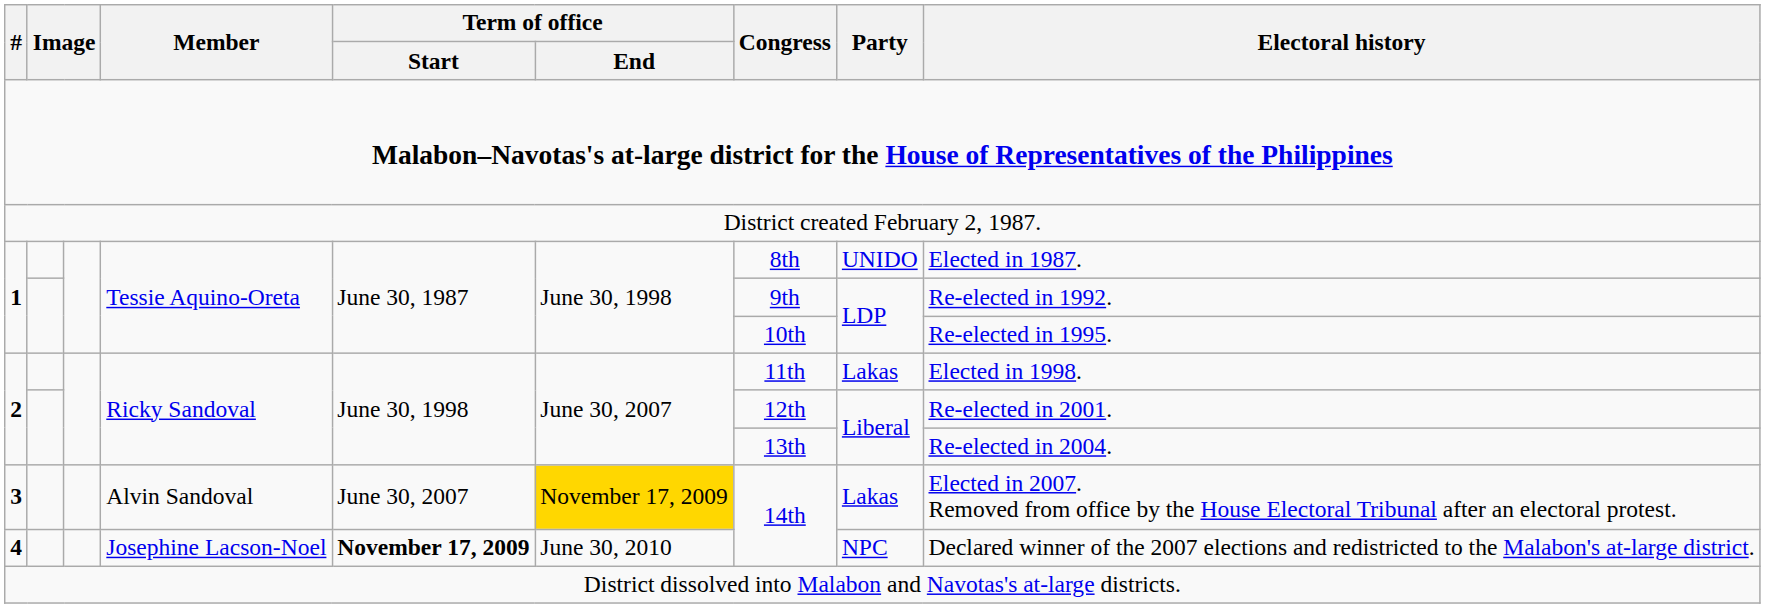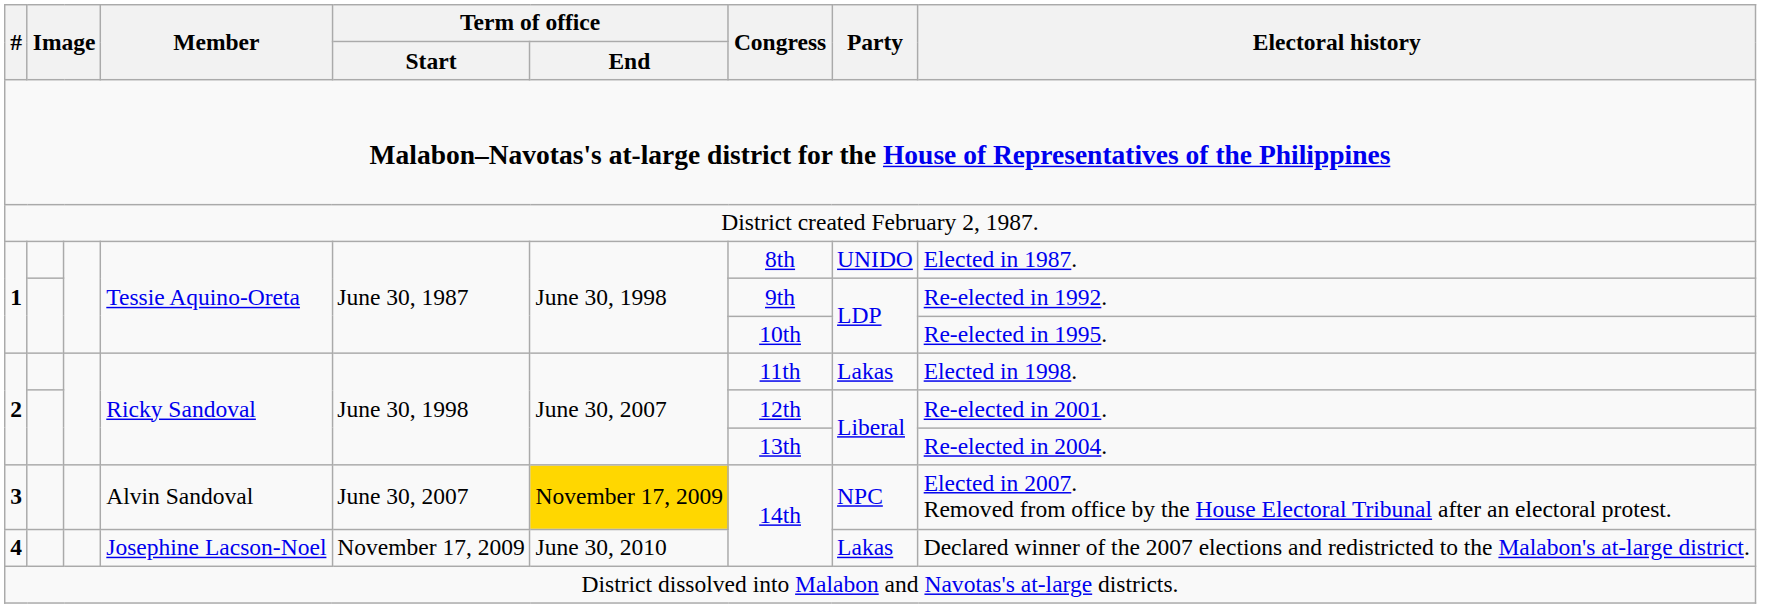3 | Party: Lakas -> NPC
4 | Term of office / Start: bold -> normal
4 | Party: NPC -> Lakas
